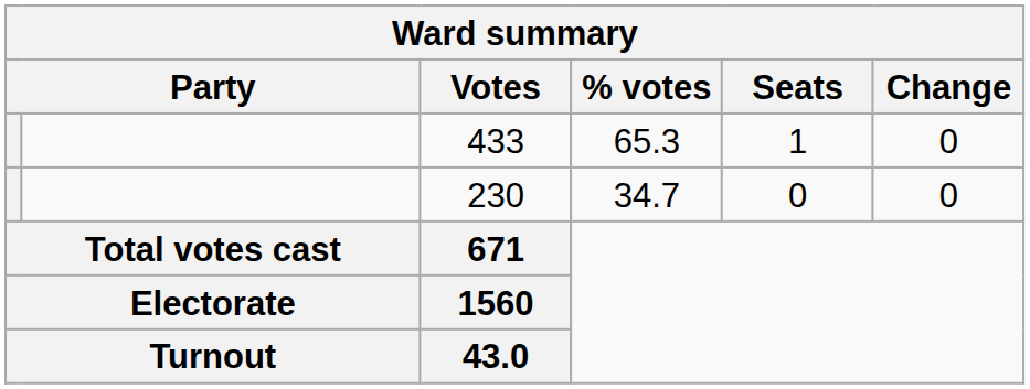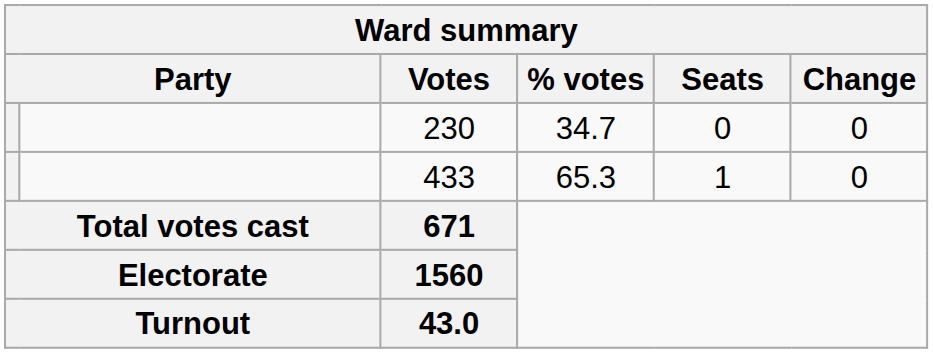rows swapped: 433 <-> 230
